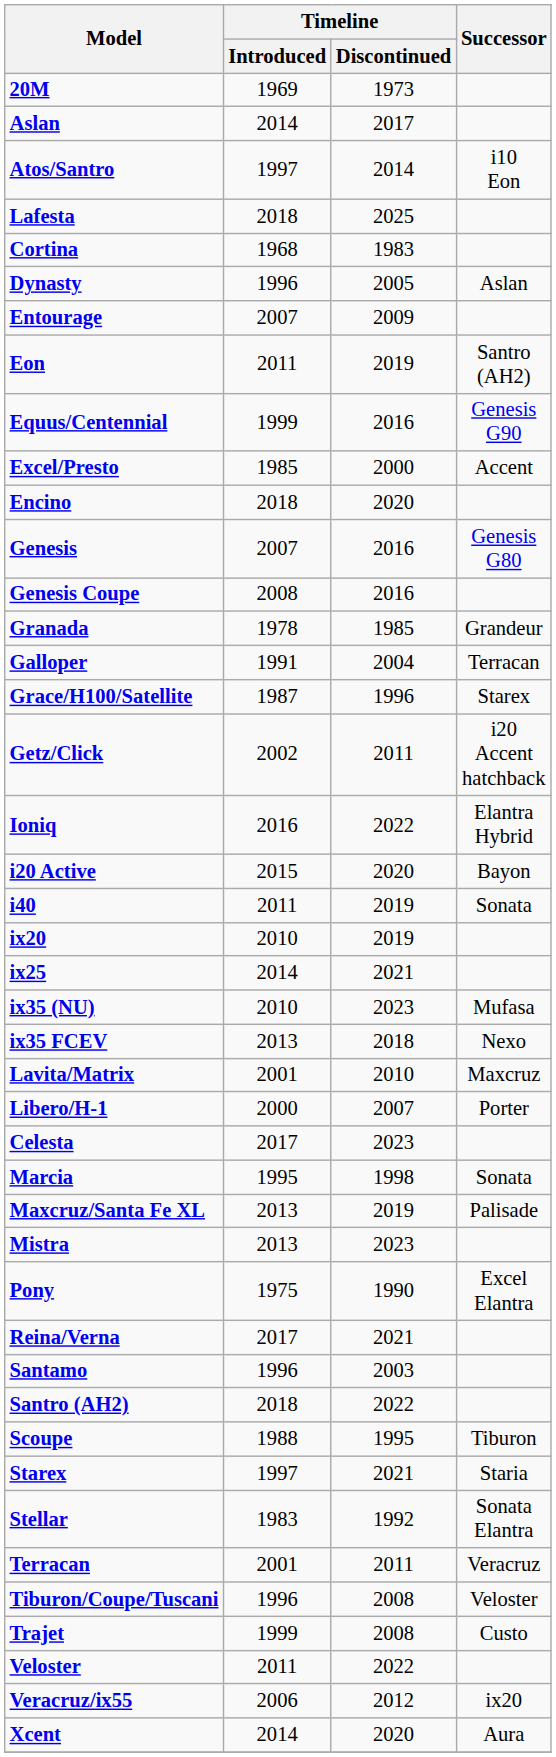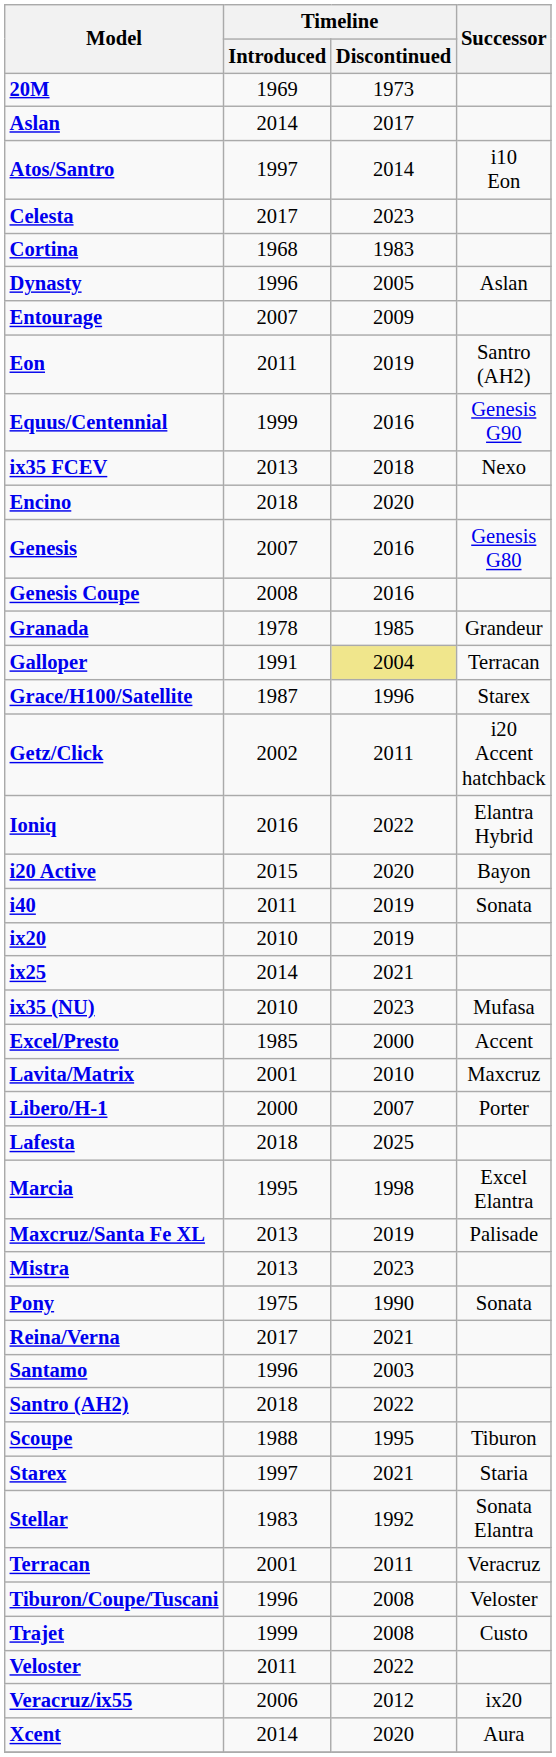rows swapped: Celesta <-> Lafesta
rows swapped: Excel/Presto <-> ix35 FCEV
Galloper | Timeline / Discontinued: no background -> khaki background
Marcia | Successor: Sonata -> Excel Elantra
Pony | Successor: Excel Elantra -> Sonata
